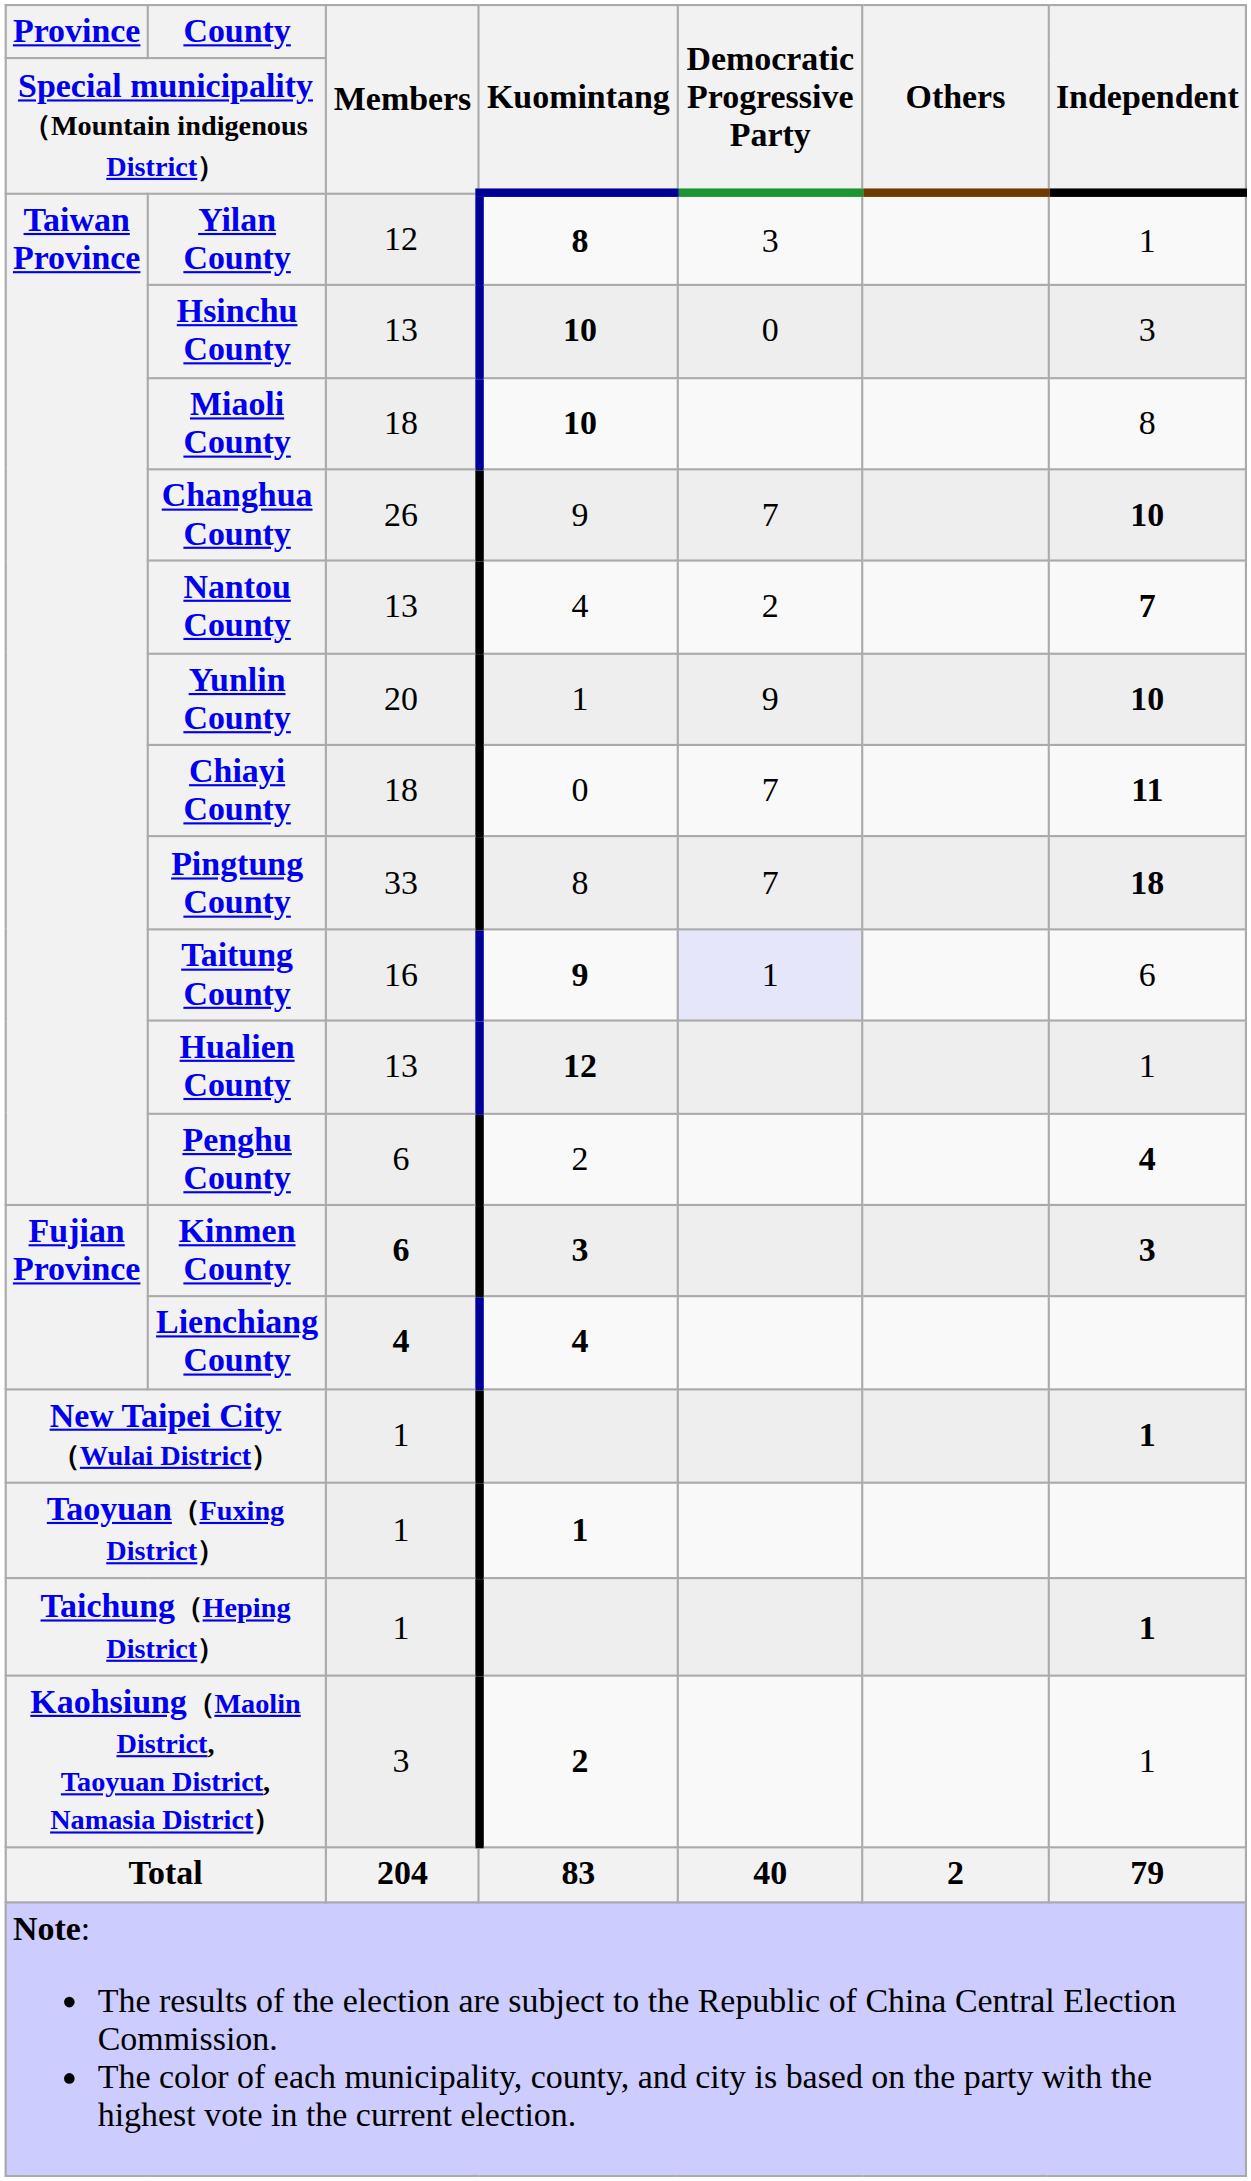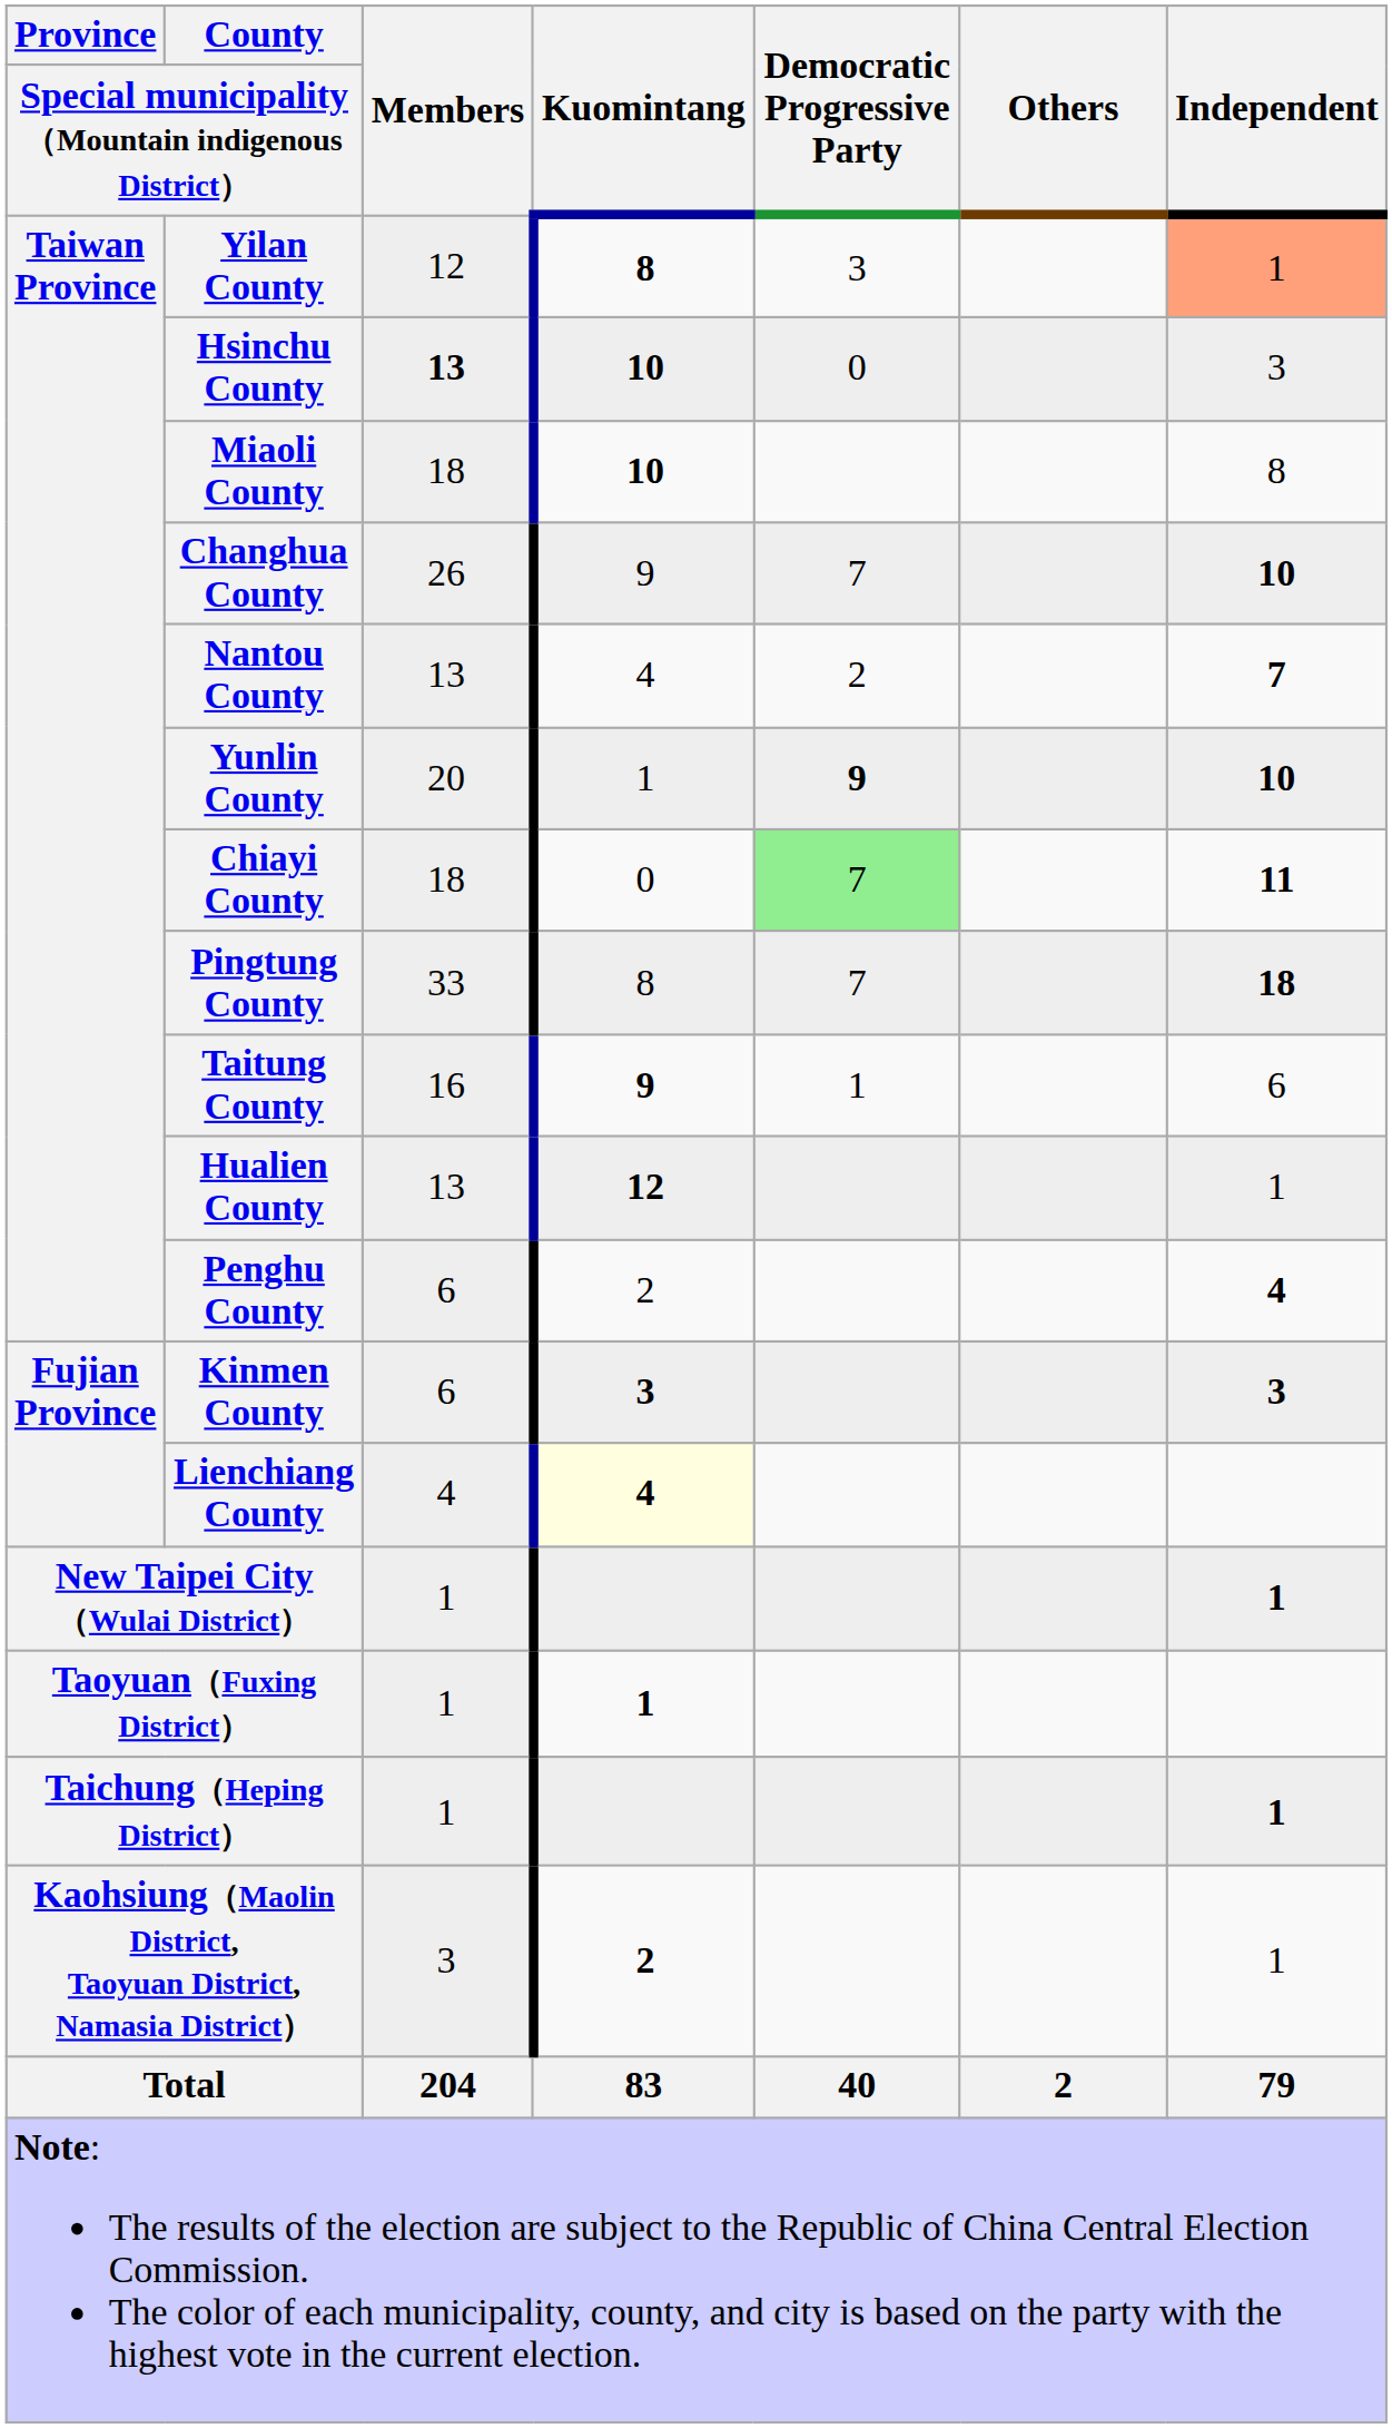Yilan County | Independent: no background -> lightsalmon background
Hsinchu County | Members: normal -> bold
Yunlin County | Democratic Progressive Party: normal -> bold
Chiayi County | Democratic Progressive Party: no background -> lightgreen background
Taitung County | Democratic Progressive Party: lavender background -> no background
Kinmen County | Members: bold -> normal
Lienchiang County | Members: bold -> normal
Lienchiang County | Kuomintang: no background -> lightyellow background
